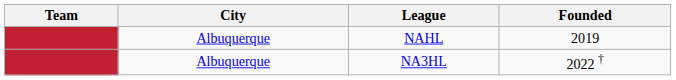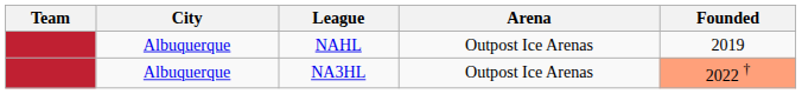+ column: Arena | Outpost Ice Arenas | Outpost Ice Arenas
NA3HL | Founded: no background -> lightsalmon background
